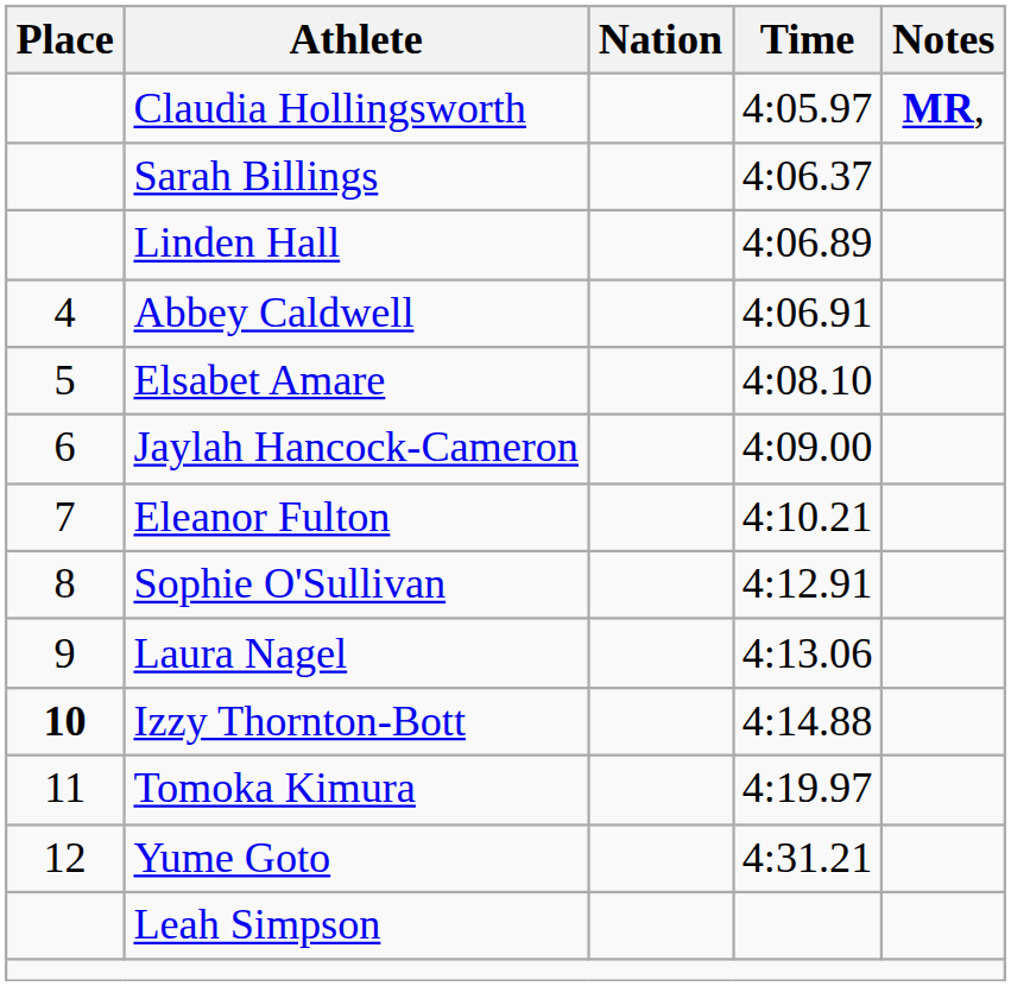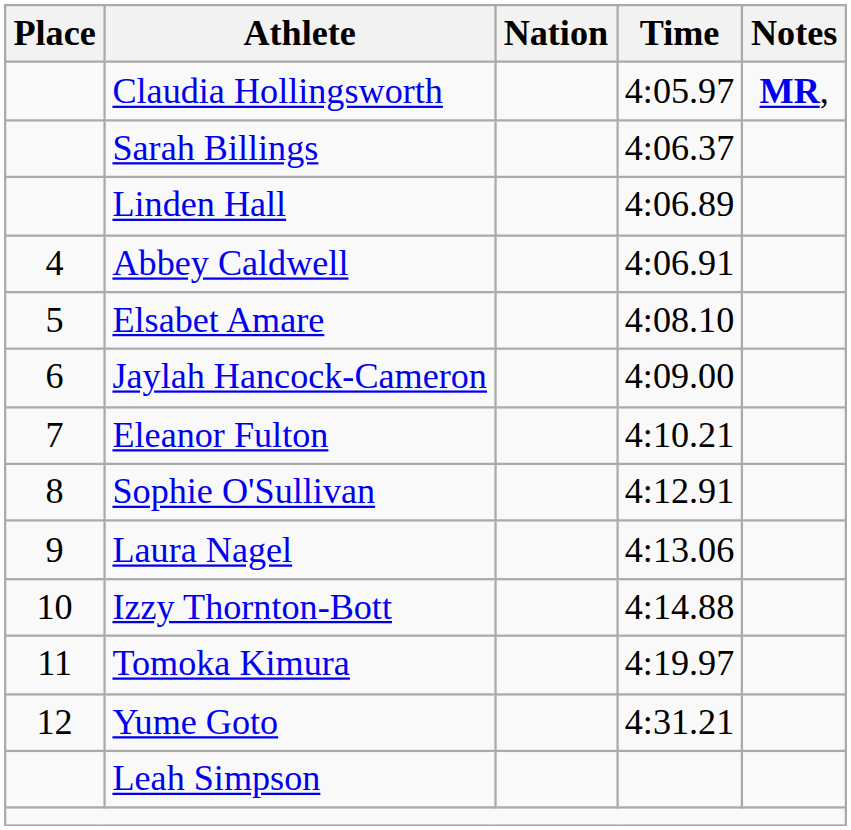Izzy Thornton-Bott | Place: bold -> normal
